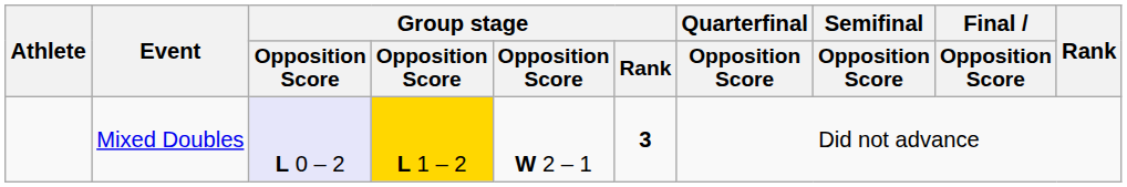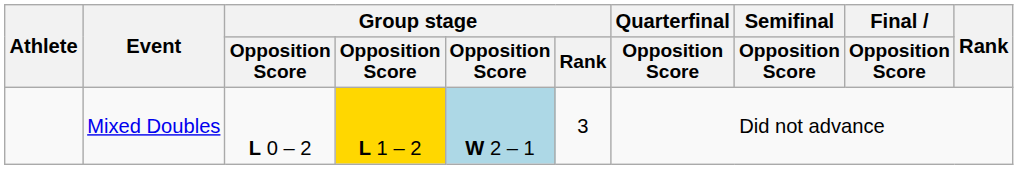Mixed Doubles | column 3: lavender background -> no background
Mixed Doubles | column 5: no background -> lightblue background
Mixed Doubles | Group stage / Rank: bold -> normal
